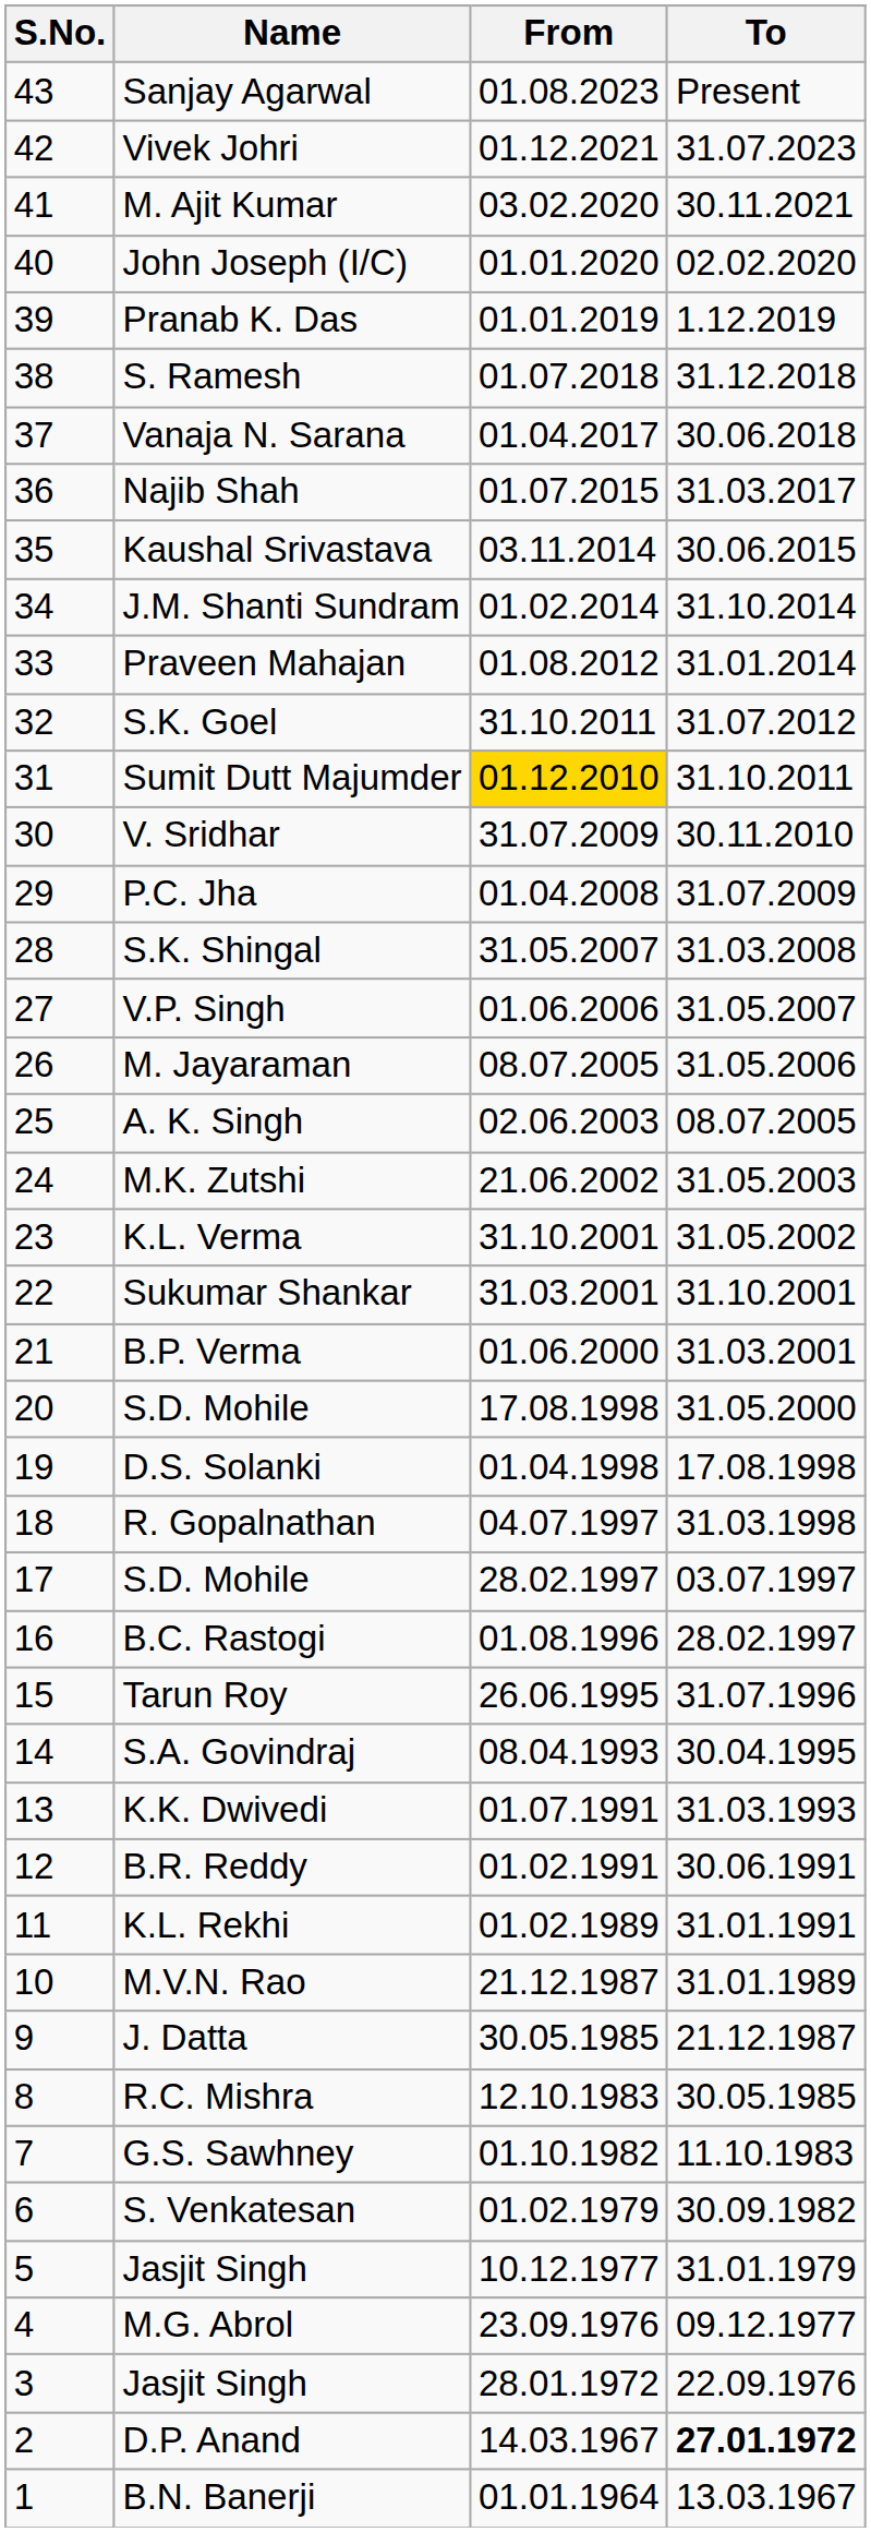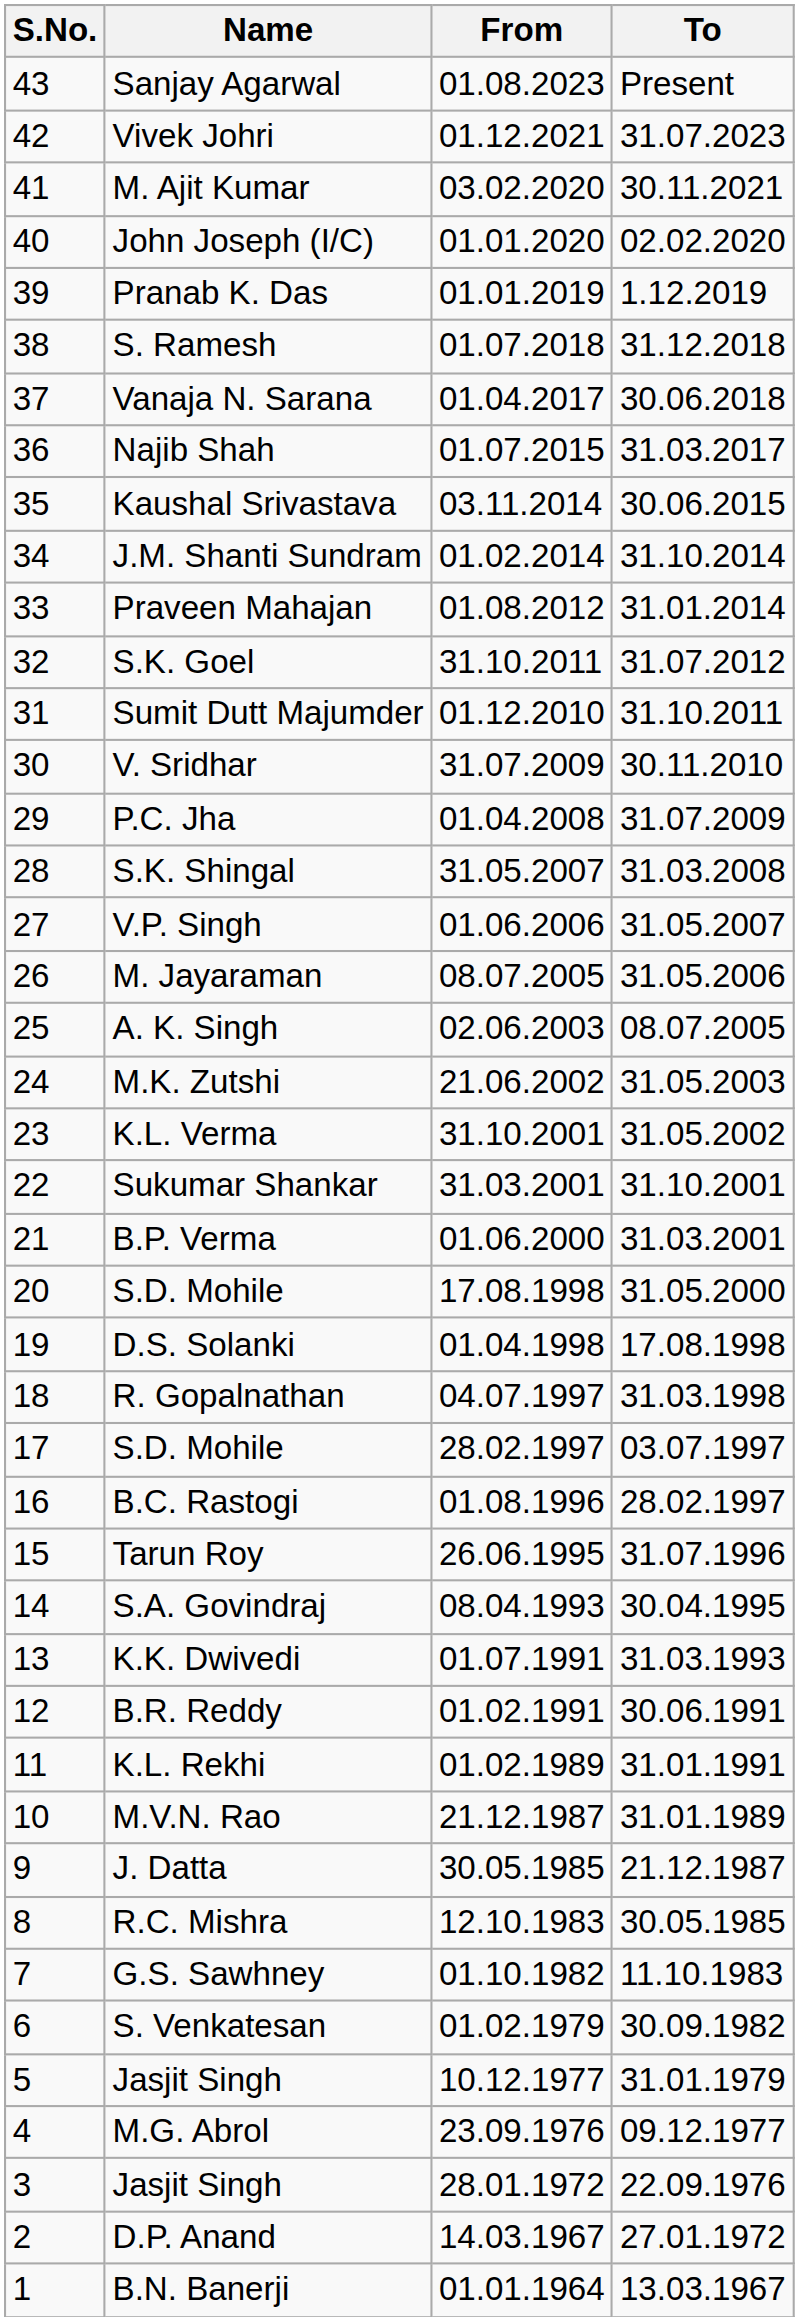Sumit Dutt Majumder | From: gold background -> no background
D.P. Anand | To: bold -> normal
